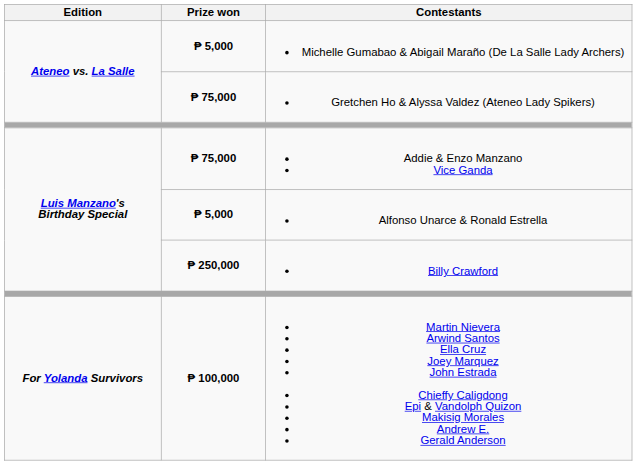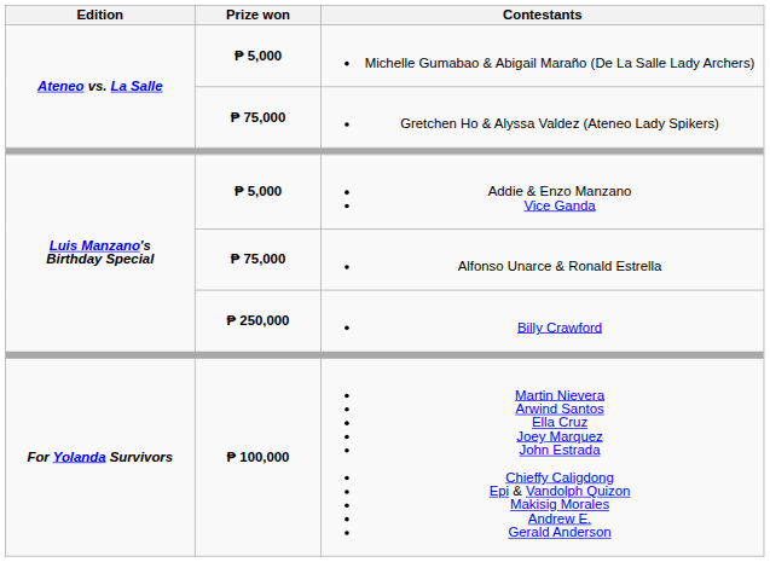Addie & Enzo Manzano Vice Ganda | Prize won: ₱ 75,000 -> ₱ 5,000
Alfonso Unarce & Ronald Estrella | Prize won: ₱ 5,000 -> ₱ 75,000
